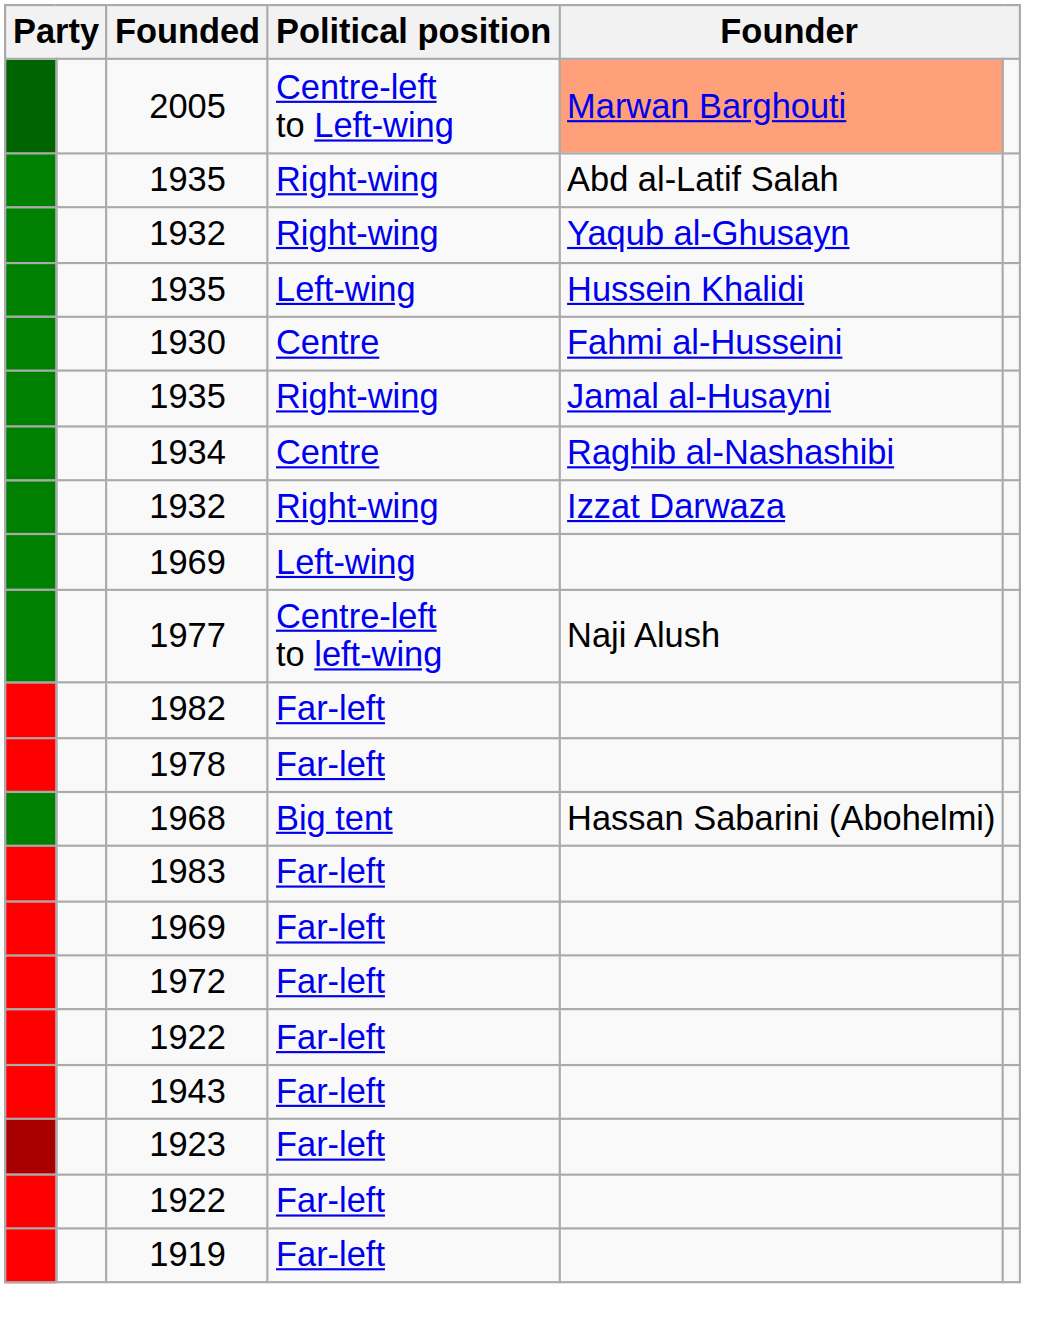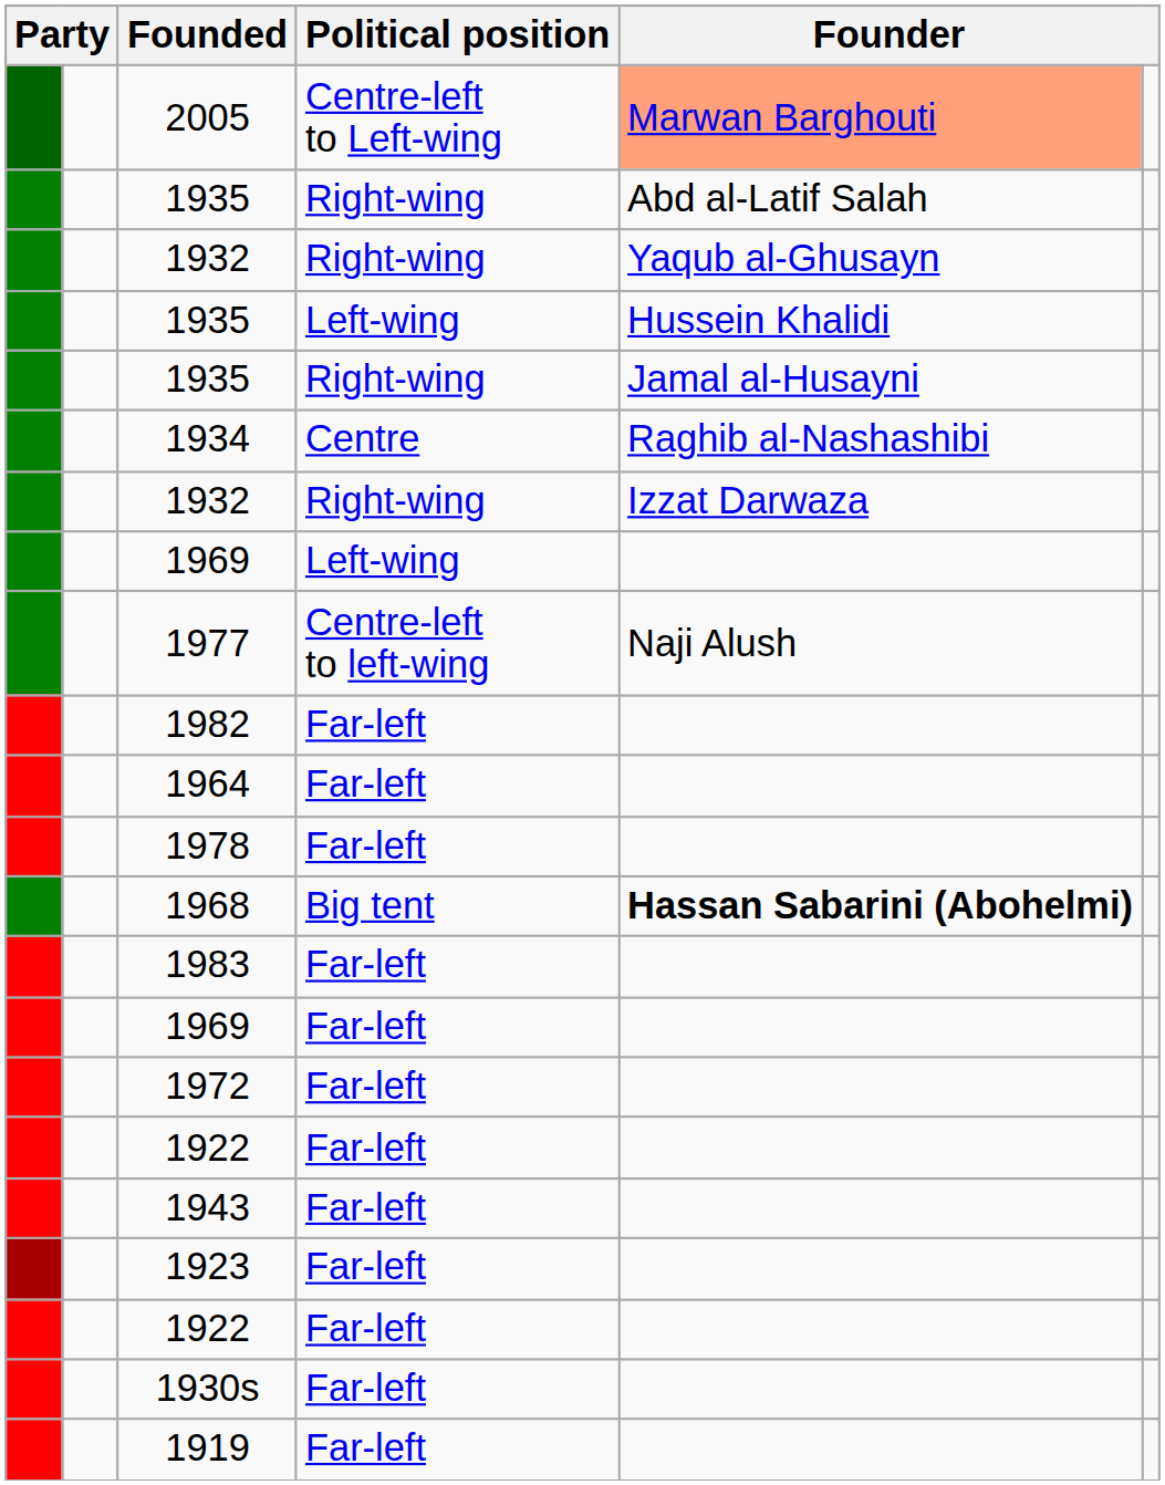- row: 1930 | Centre | Fahmi al-Husseini
+ row: 1964 | Far-left
1968 | column 5: normal -> bold
+ row: 1930s | Far-left
